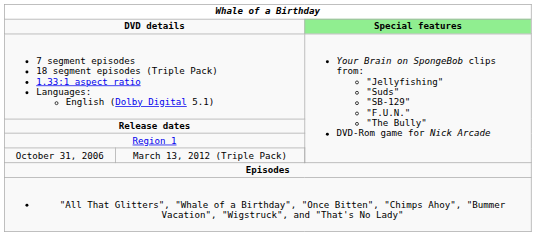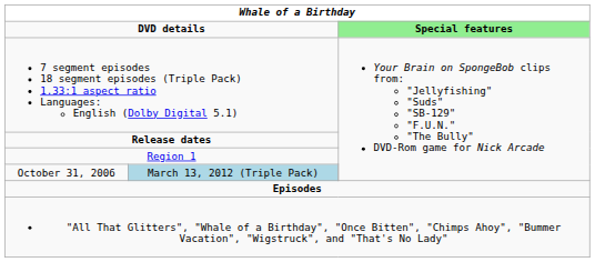October 31, 2006 | column 2: no background -> lightblue background
